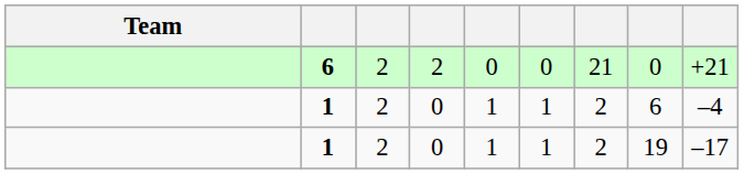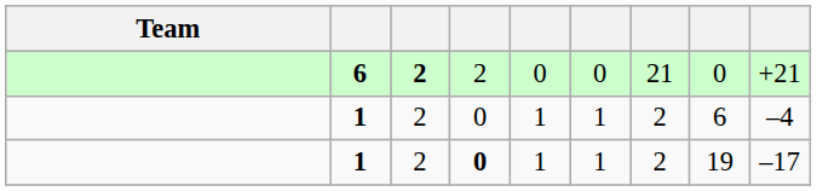row 2 | column 3: normal -> bold
row 4 | column 4: normal -> bold
